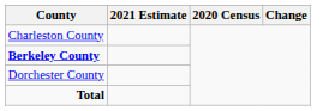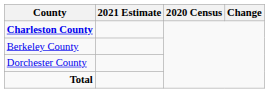Charleston County | County: normal -> bold
Berkeley County | County: bold -> normal
